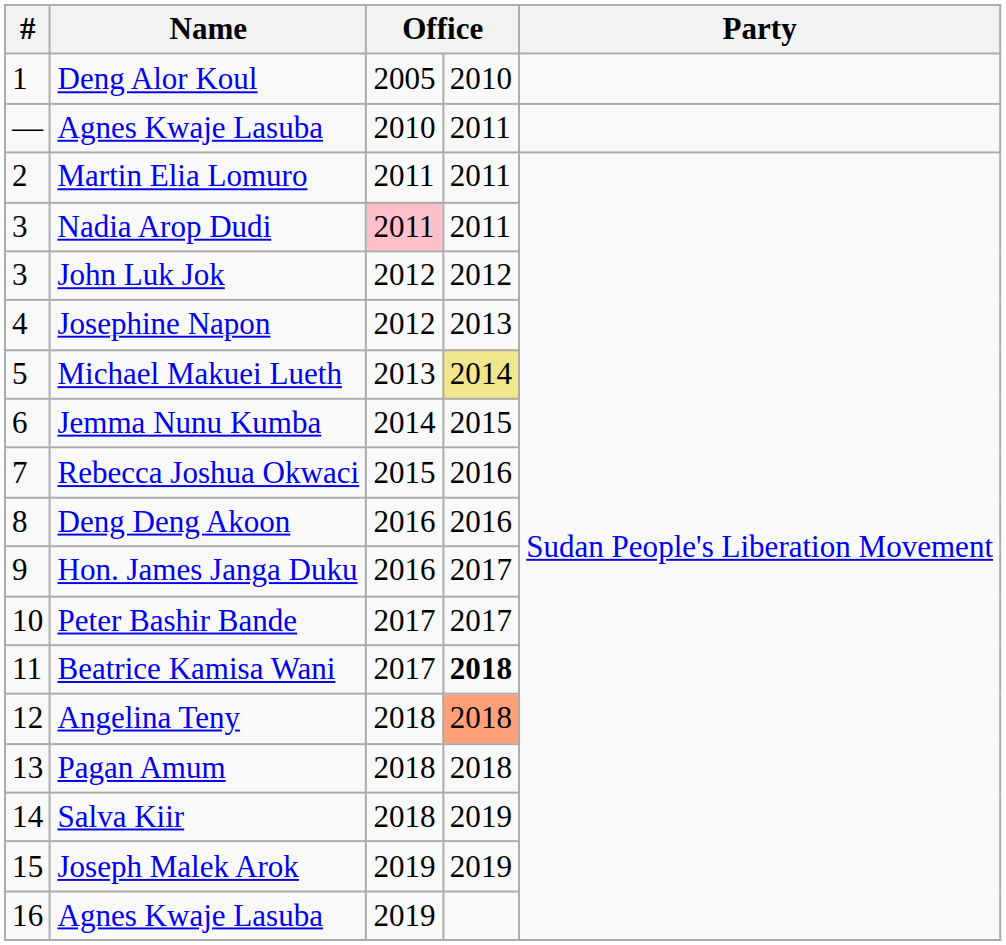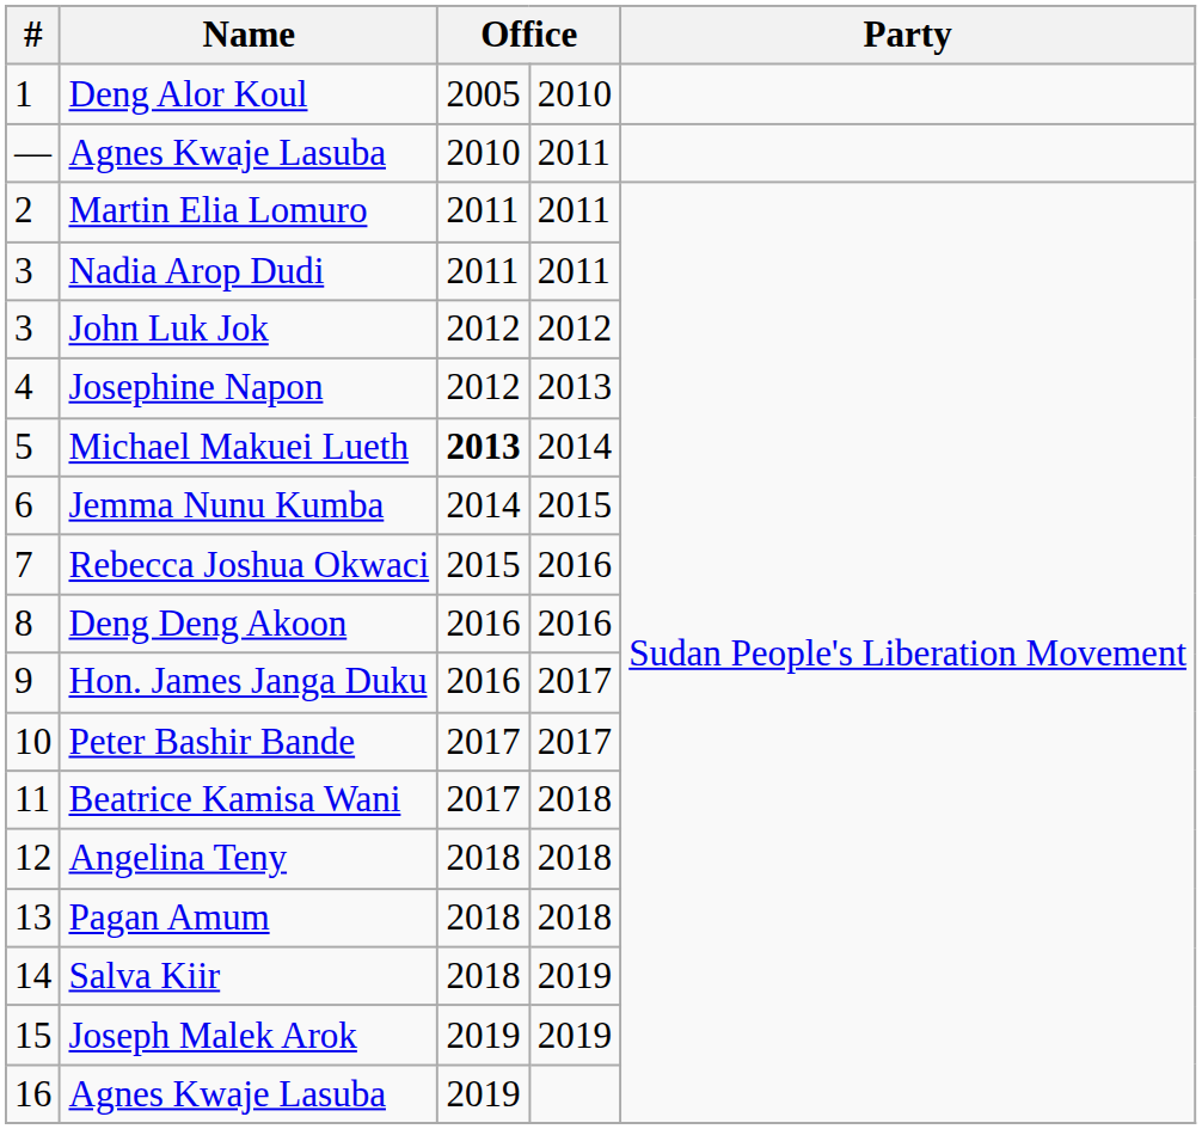Nadia Arop Dudi | column 3: pink background -> no background
Michael Makuei Lueth | column 3: normal -> bold
Michael Makuei Lueth | column 4: khaki background -> no background
Beatrice Kamisa Wani | column 4: bold -> normal
Angelina Teny | column 4: lightsalmon background -> no background
